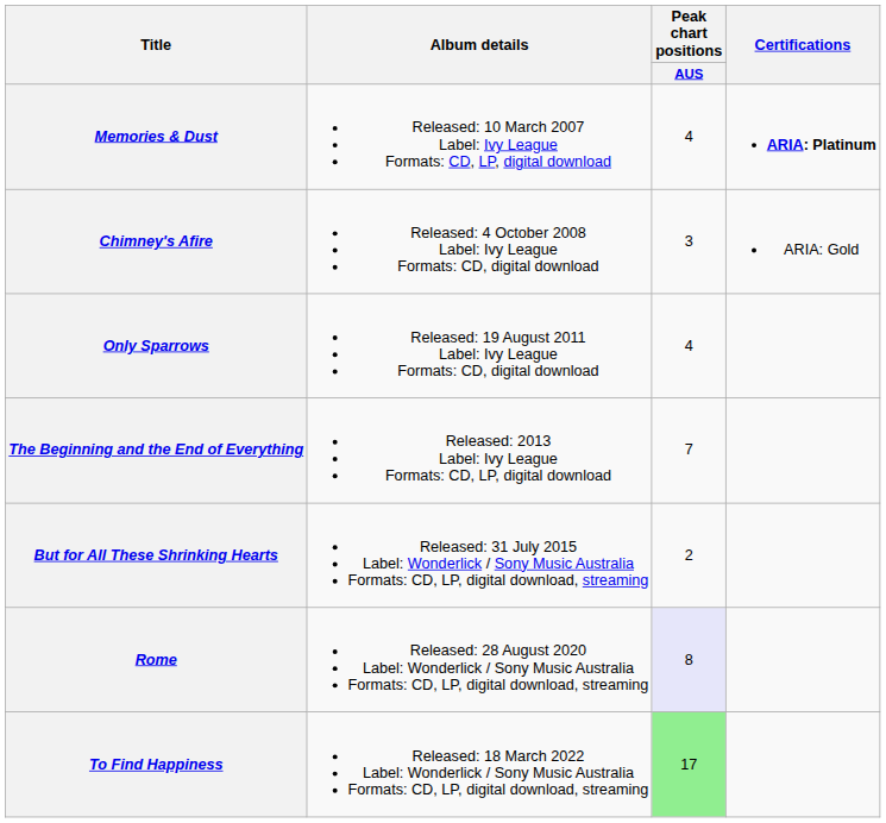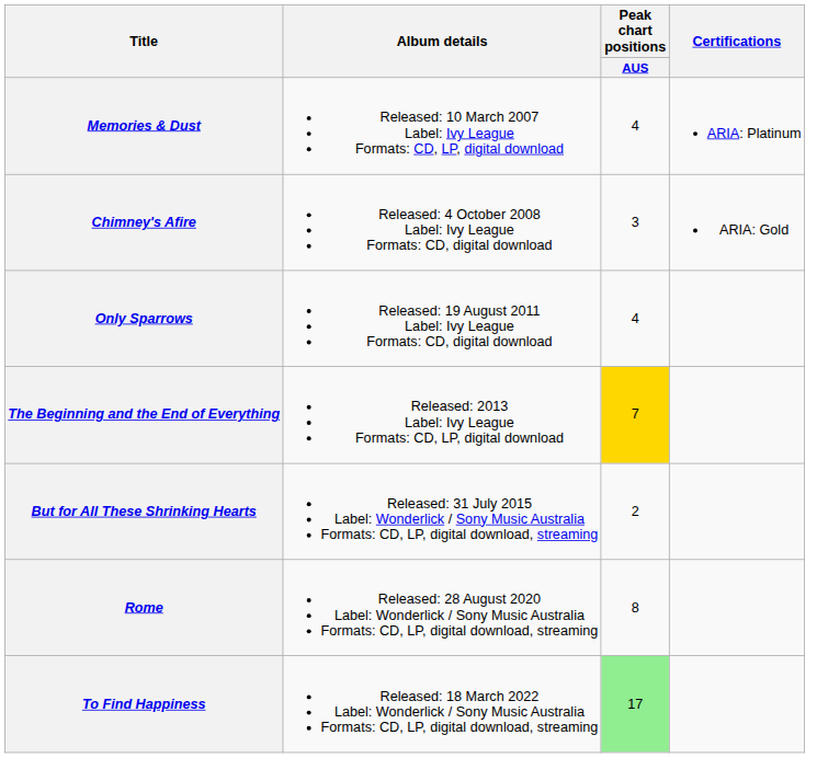Memories & Dust | Certifications: bold -> normal
The Beginning and the End of Everything | Peak chart positions / AUS: no background -> gold background
Rome | Peak chart positions / AUS: lavender background -> no background
